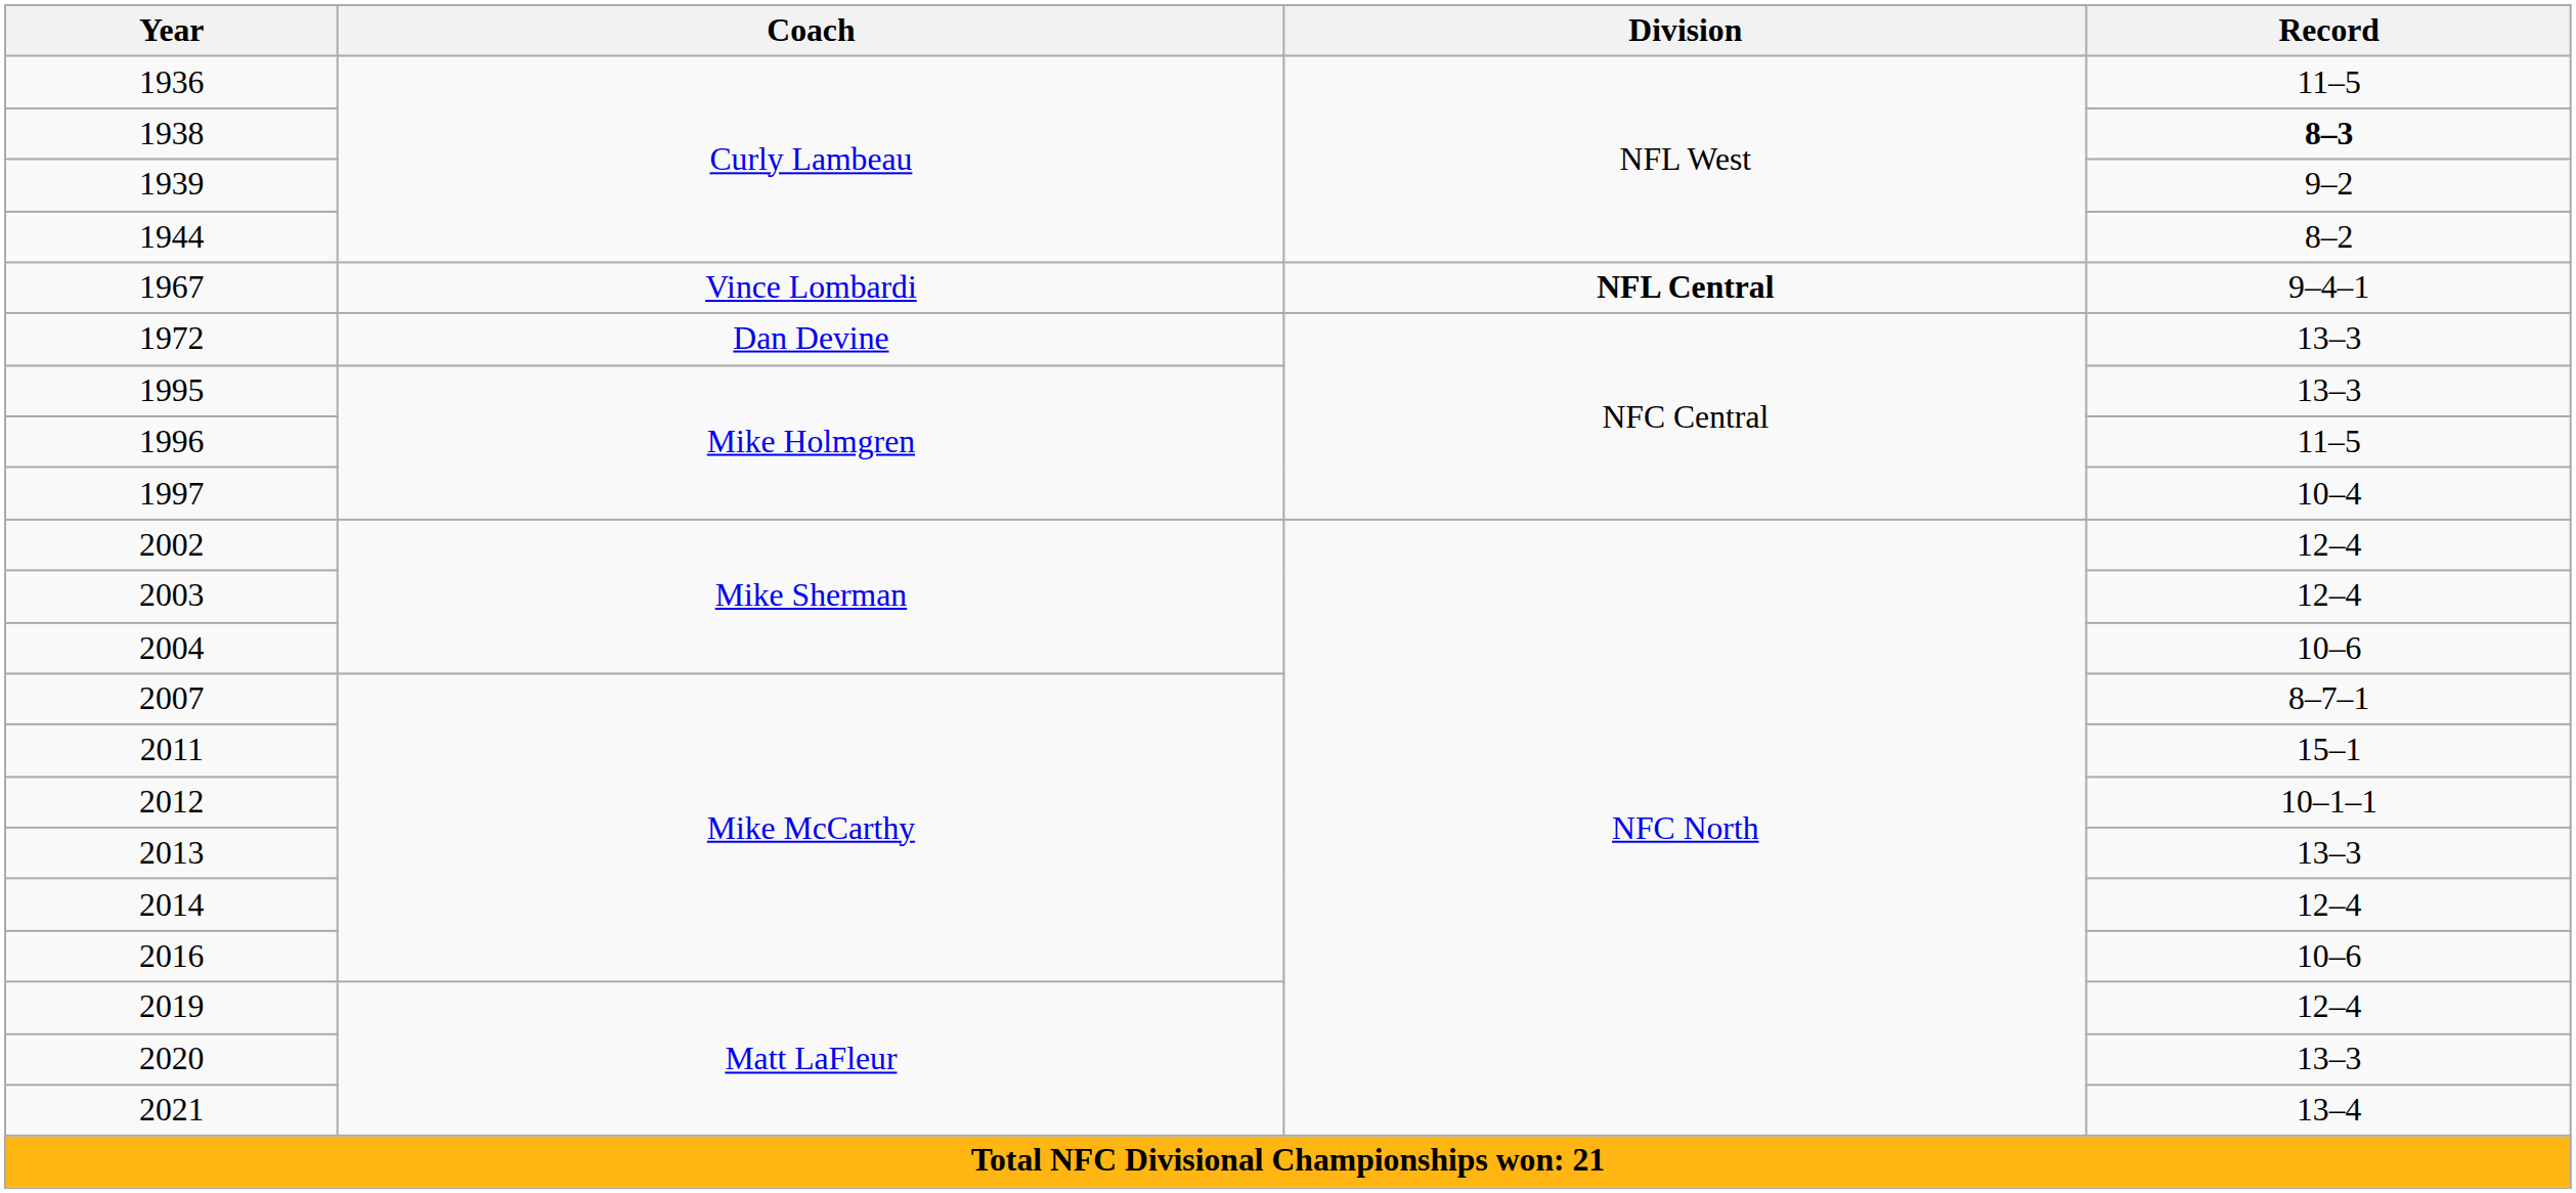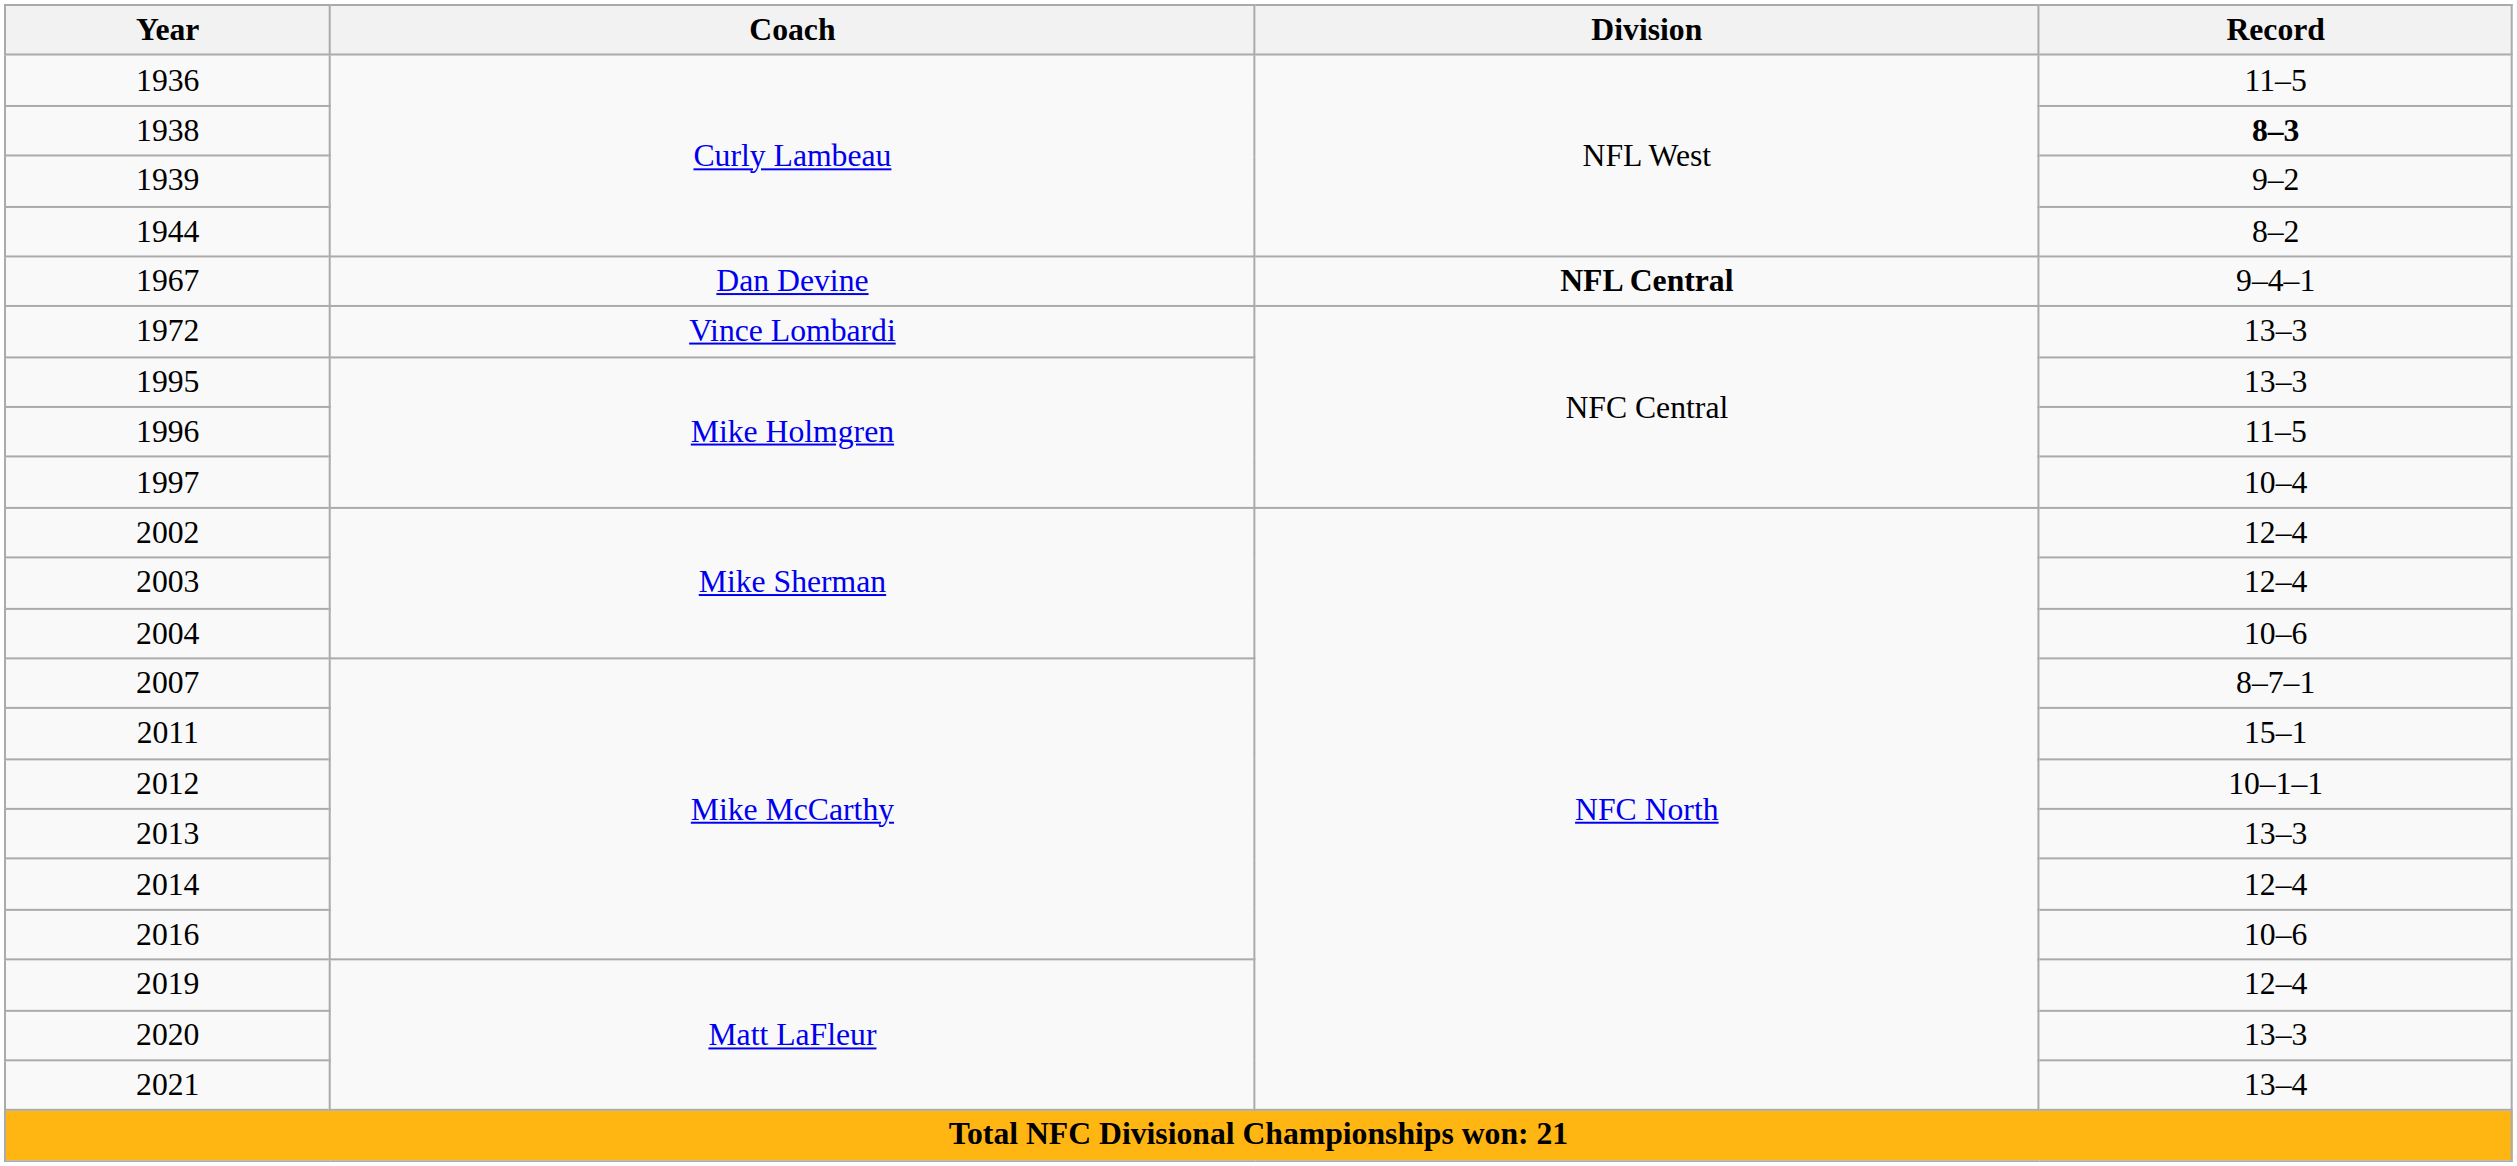1967 | Coach: Vince Lombardi -> Dan Devine
1972 | Coach: Dan Devine -> Vince Lombardi
